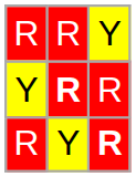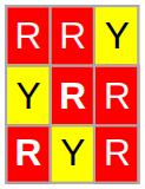row 3 | column 1: normal -> bold
row 3 | column 3: bold -> normal
